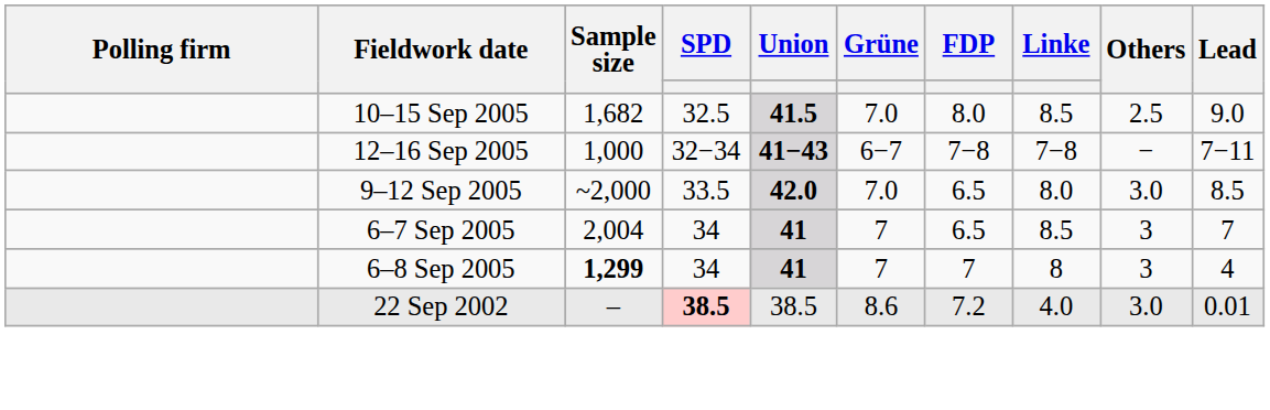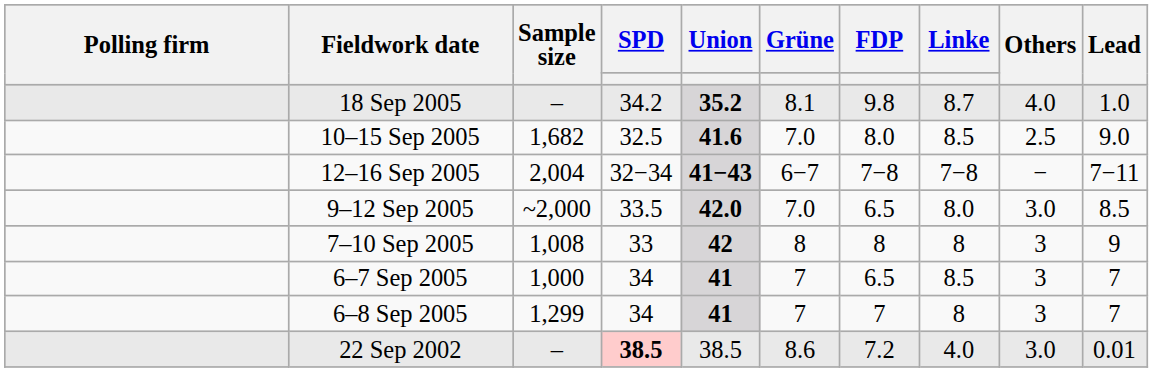+ row: 18 Sep 2005 | – | 34.2 | 35.2 | 8.1 | 9.8 | 8.7 | 4.0 | 1.0
10–15 Sep 2005 | Union: 41.5 -> 41.6
12–16 Sep 2005 | Sample size: 1,000 -> 2,004
+ row: 7–10 Sep 2005 | 1,008 | 33 | 42 | 8 | 8 | 8 | 3 | 9
6–7 Sep 2005 | Sample size: 2,004 -> 1,000
6–8 Sep 2005 | Sample size: bold -> normal
6–8 Sep 2005 | Lead: 4 -> 7
